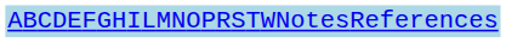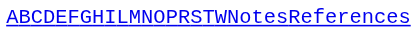row 1 | column 1: lightblue background -> no background
